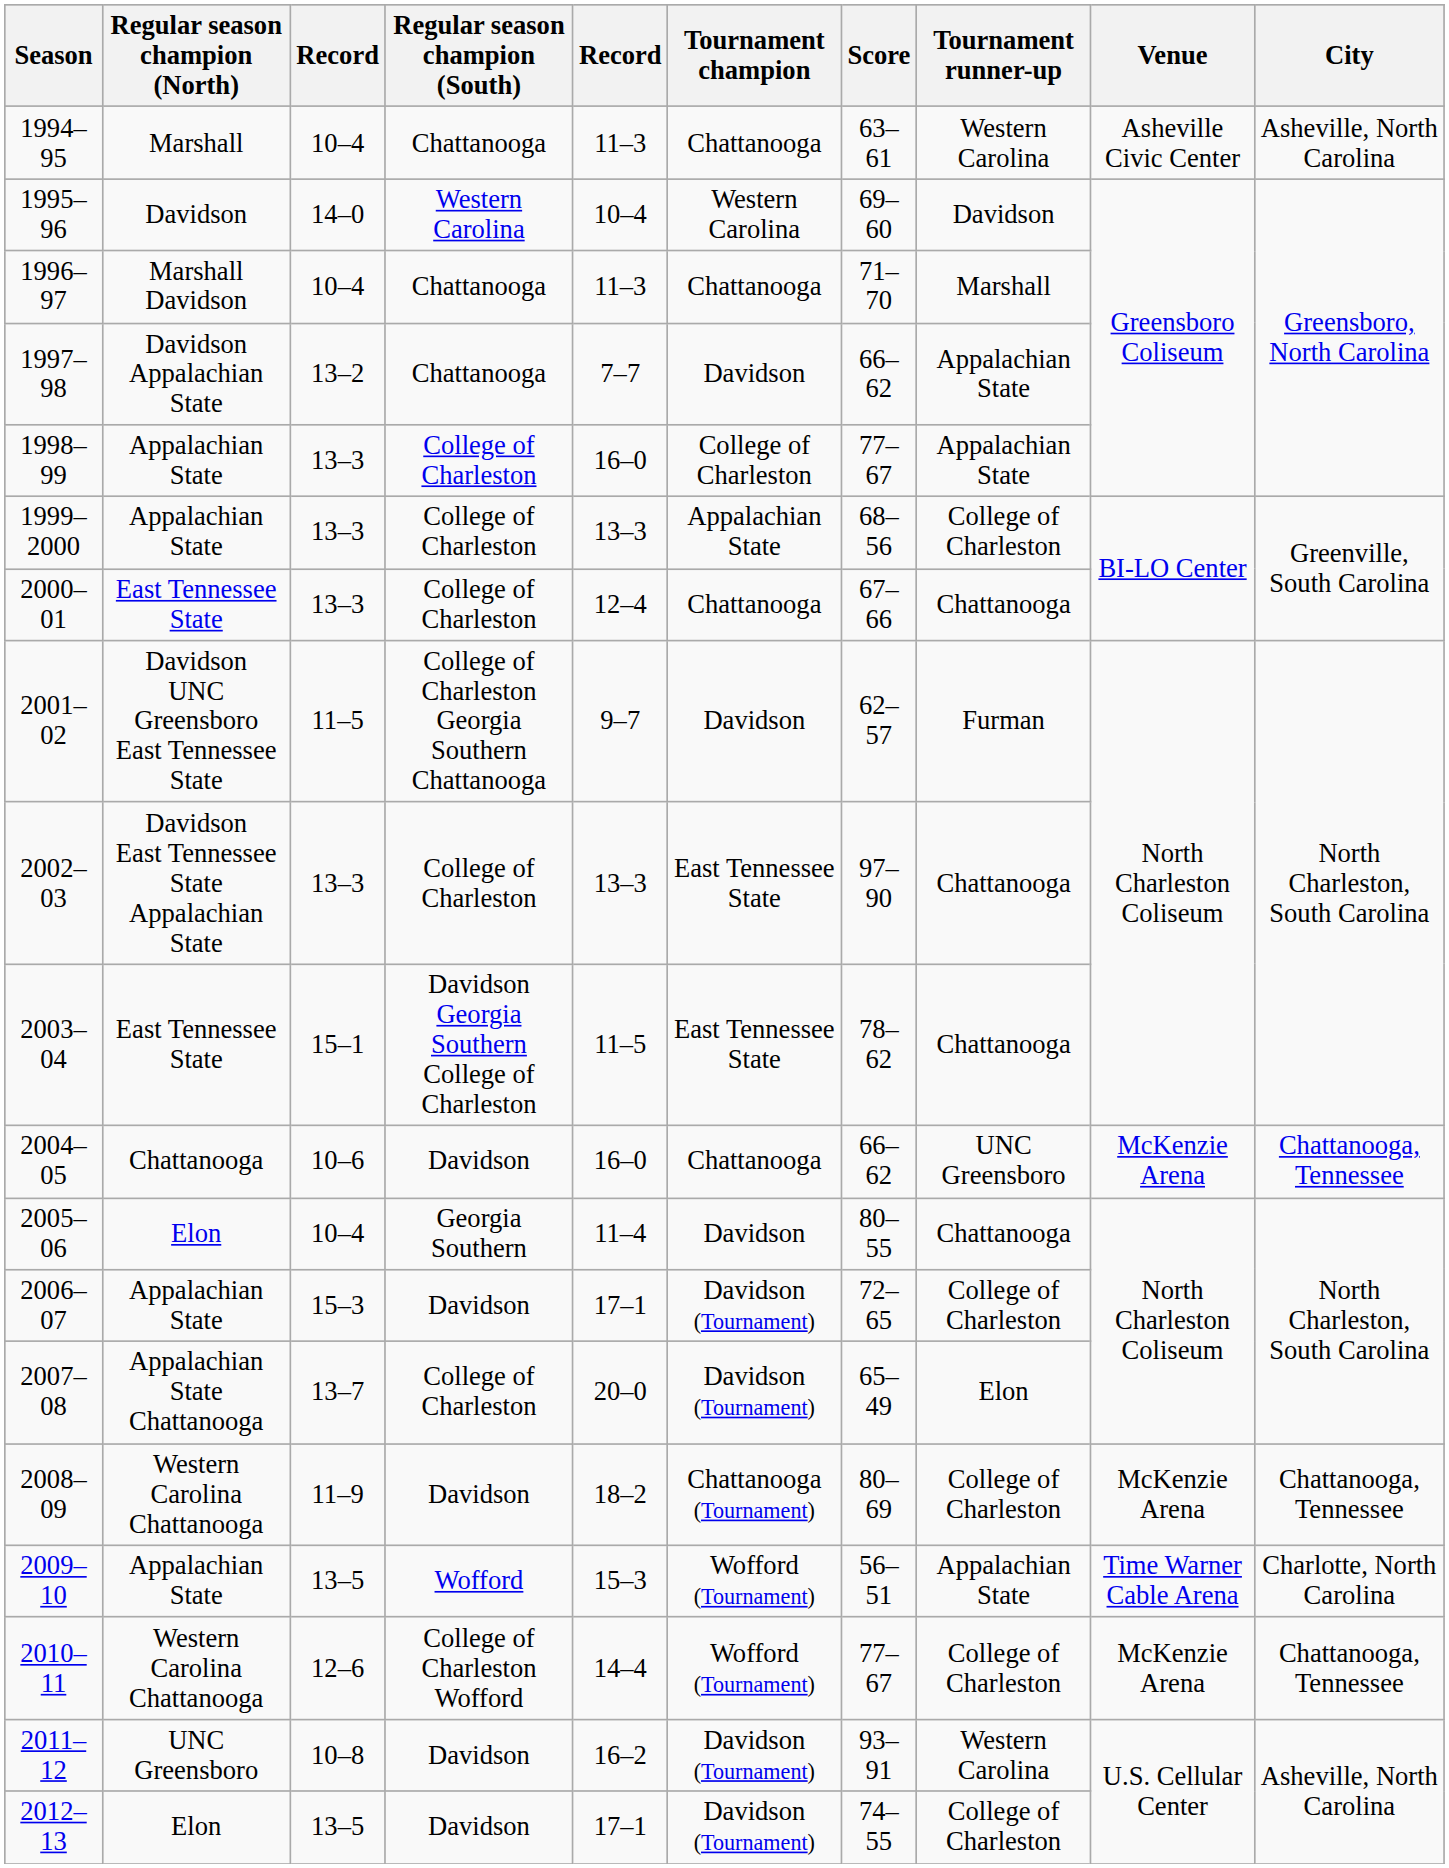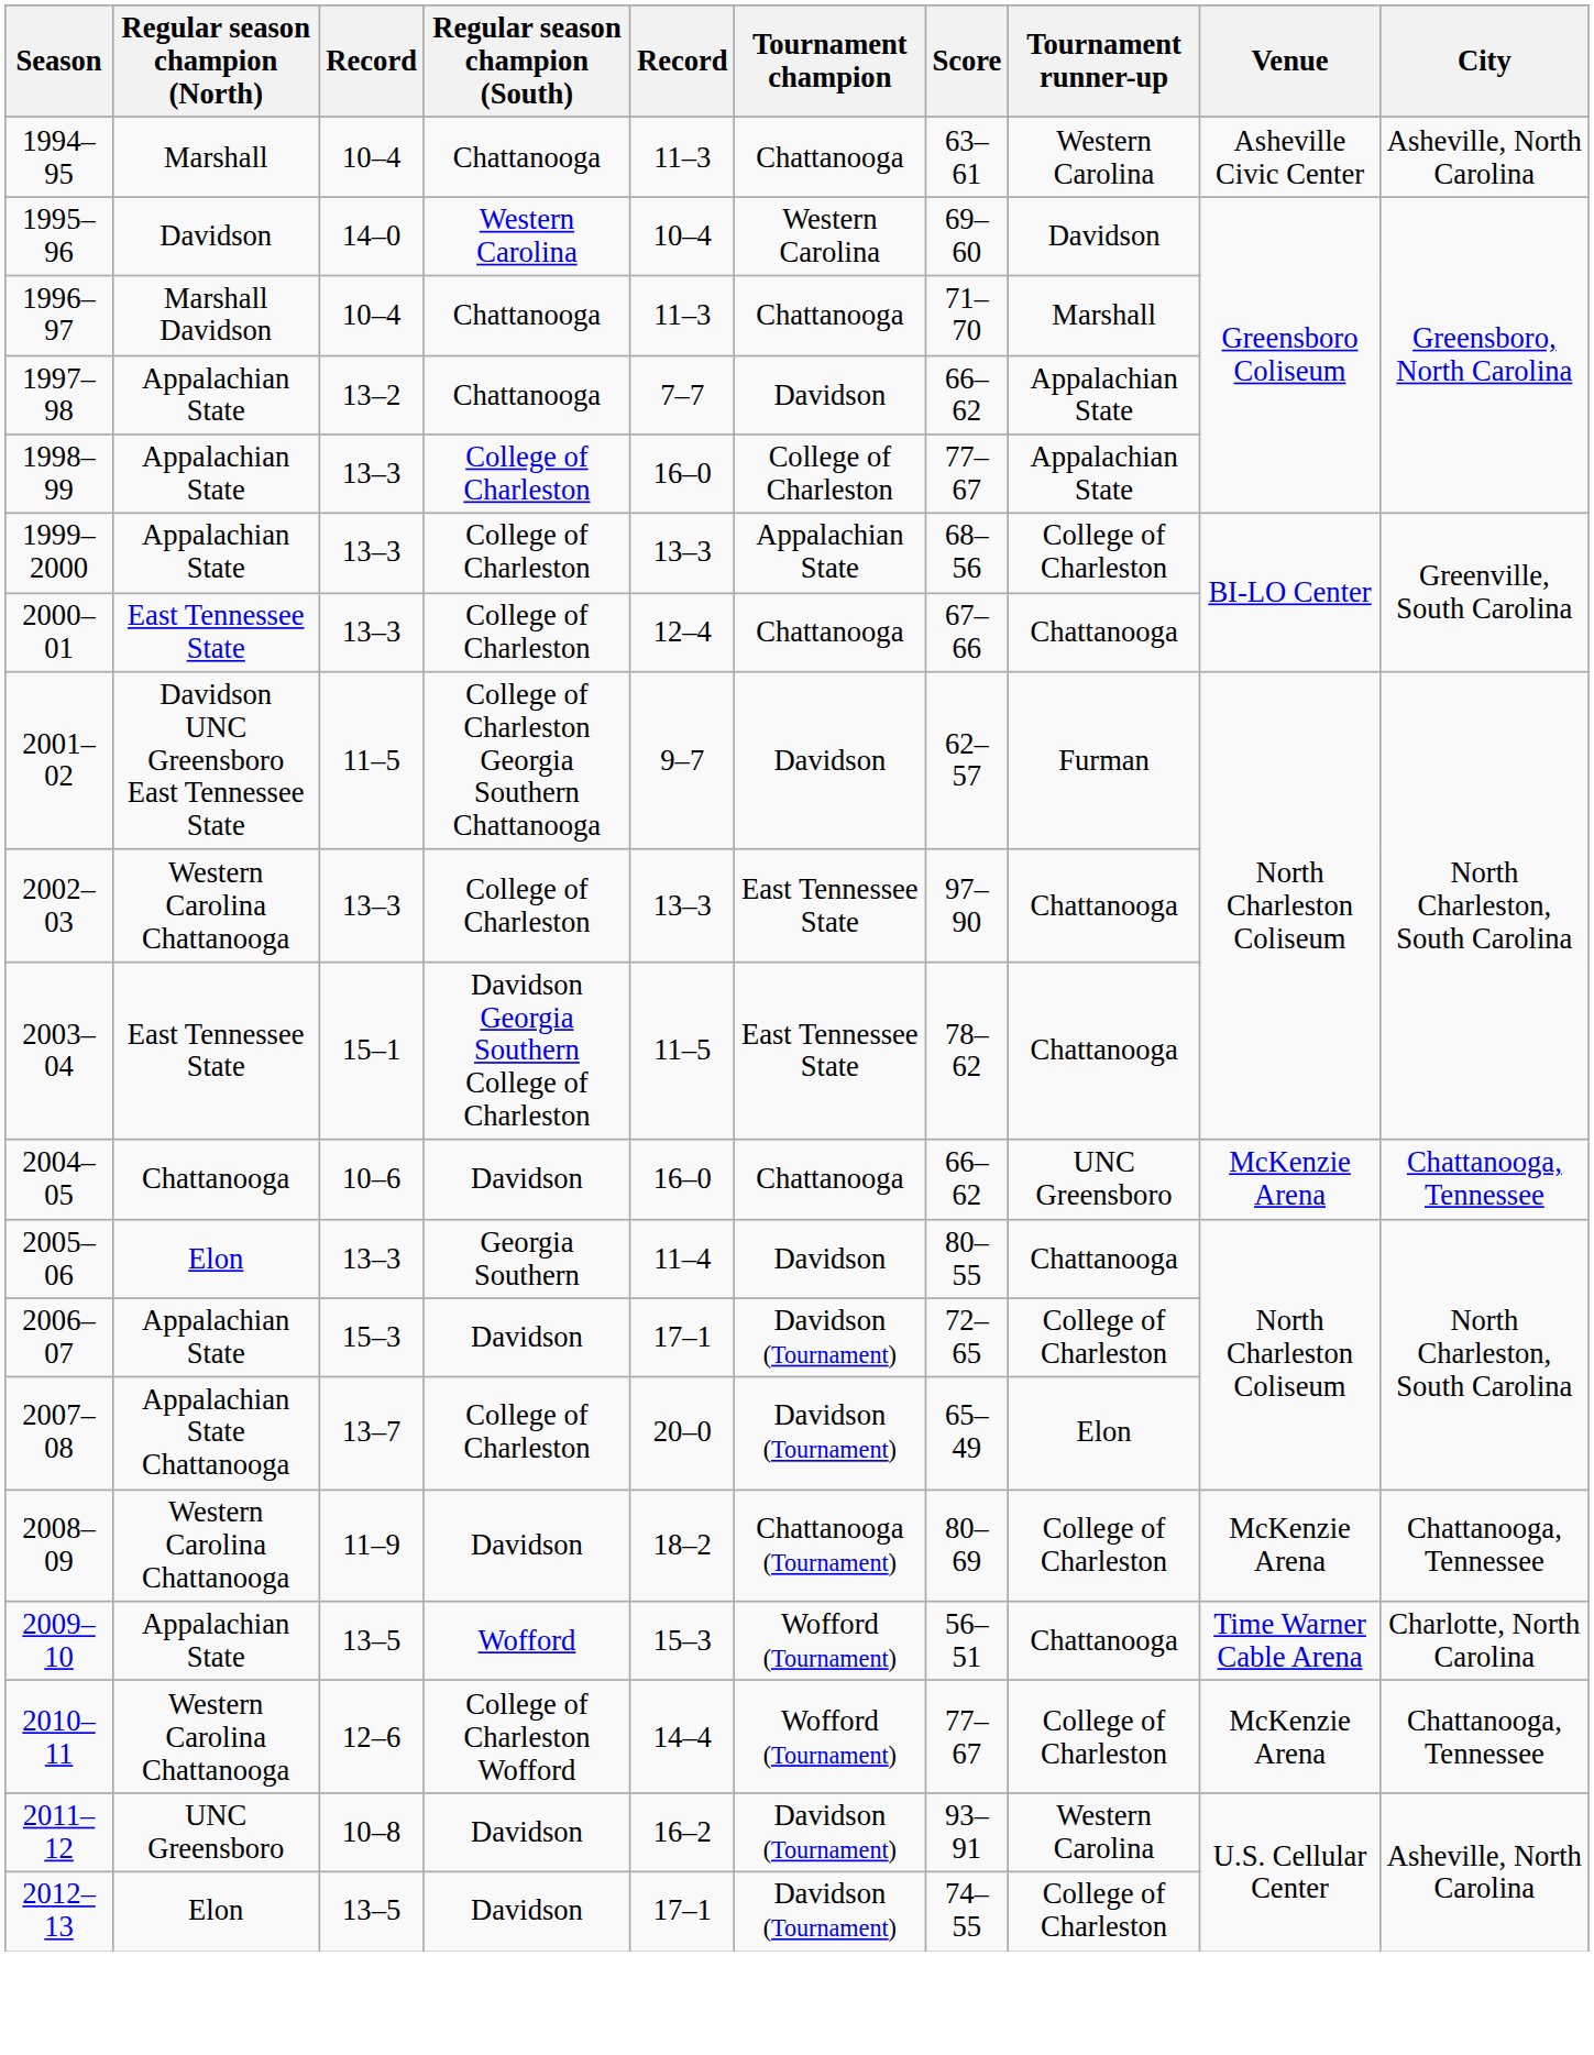1997–98 | Regular season champion (North): Davidson Appalachian State -> Appalachian State
2002–03 | Regular season champion (North): Davidson East Tennessee State Appalachian State -> Western Carolina Chattanooga
2005–06 | column 3: 10–4 -> 13–3
2009–10 | Tournament runner-up: Appalachian State -> Chattanooga
